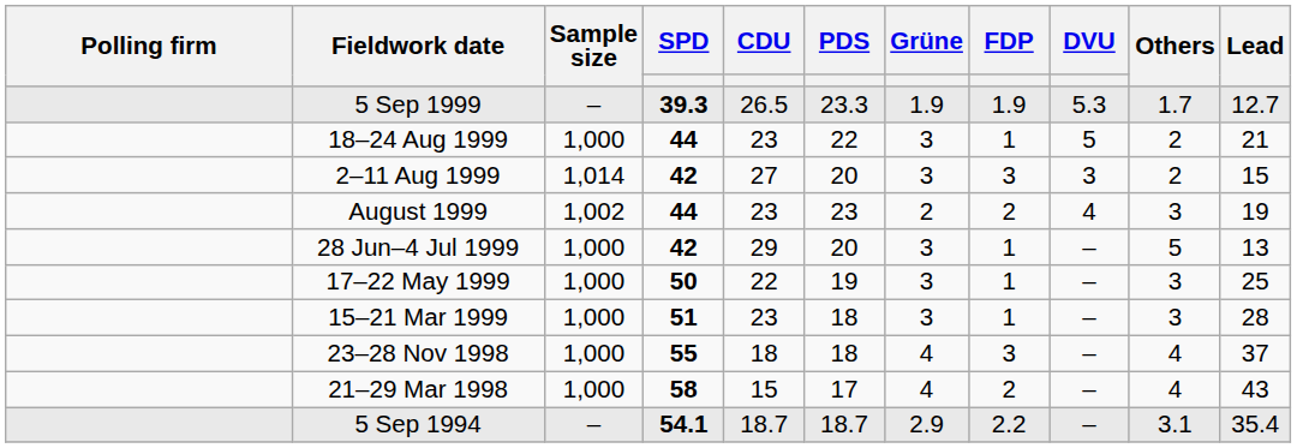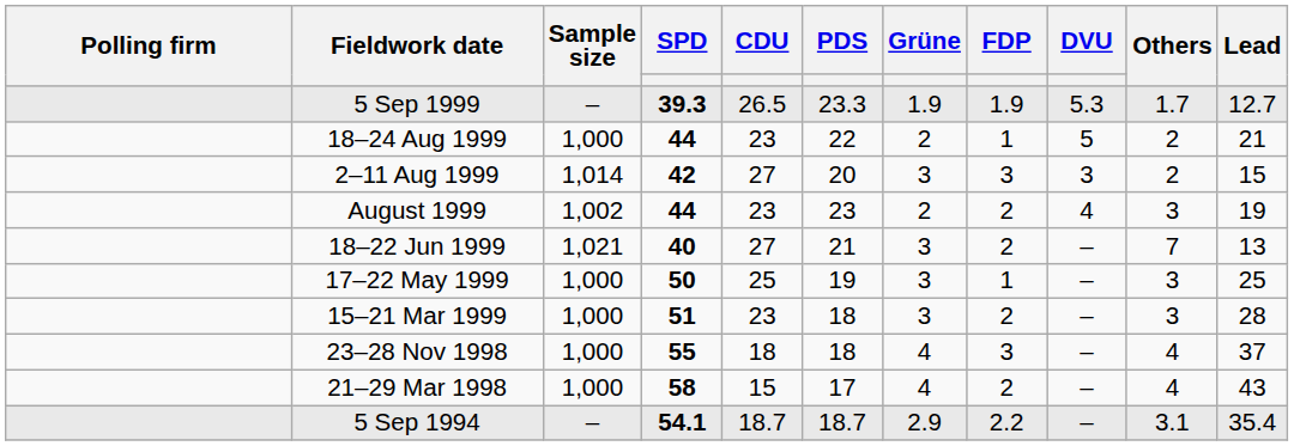18–24 Aug 1999 | Grüne: 3 -> 2
- row: 28 Jun–4 Jul 1999 | 1,000 | 42 | 29 | 20 | 3 | 1 | – | 5 | 13
+ row: 18–22 Jun 1999 | 1,021 | 40 | 27 | 21 | 3 | 2 | – | 7 | 13
17–22 May 1999 | CDU: 22 -> 25
15–21 Mar 1999 | FDP: 1 -> 2
